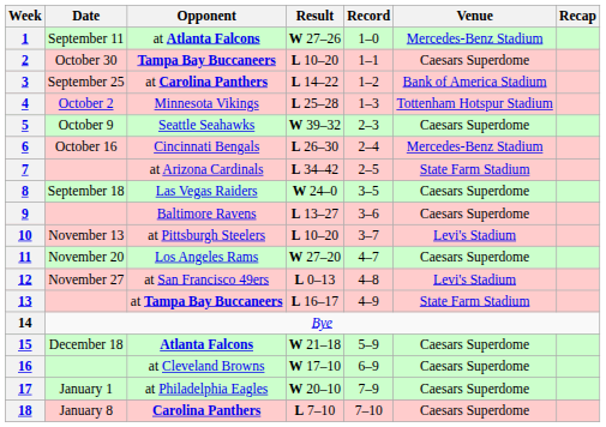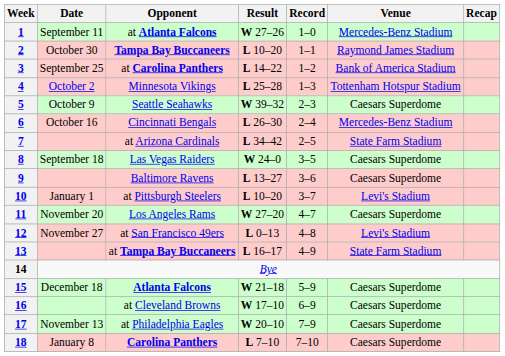2 | Venue: Caesars Superdome -> Raymond James Stadium
10 | Date: November 13 -> January 1
17 | Date: January 1 -> November 13
